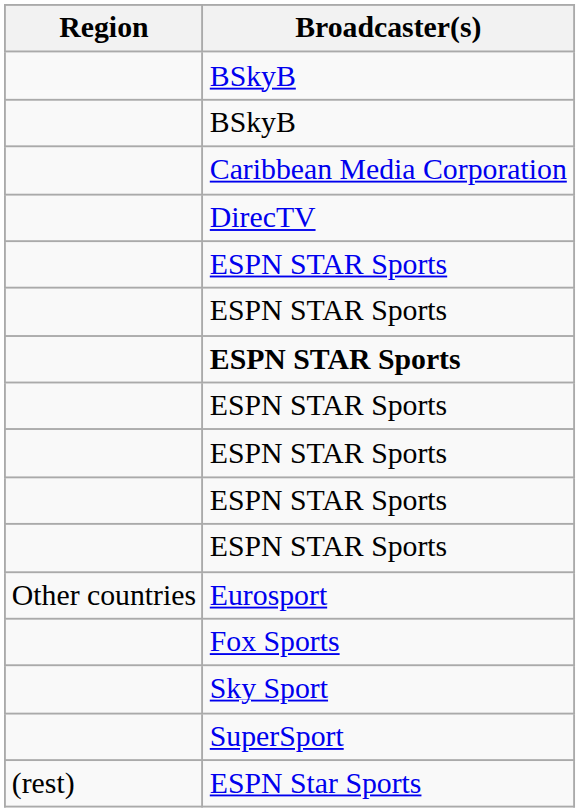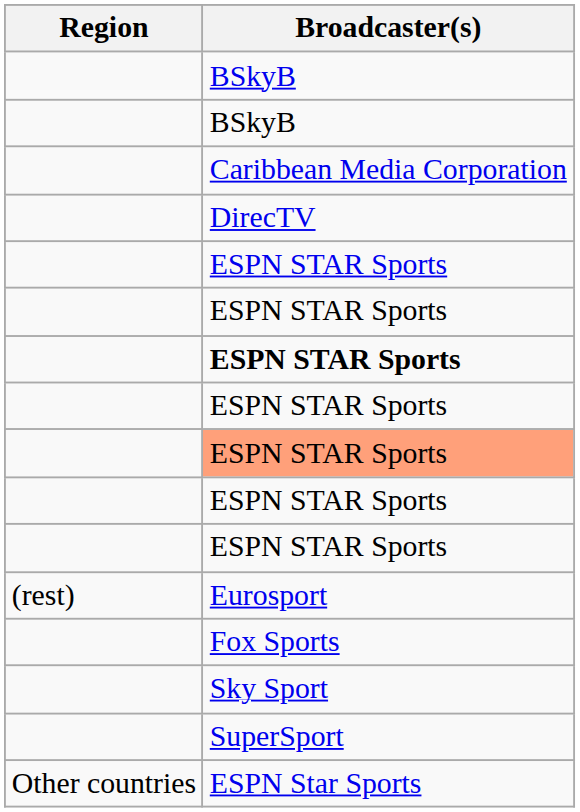row 10 | Broadcaster(s): no background -> lightsalmon background
row 13 | Region: Other countries -> (rest)
row 17 | Region: (rest) -> Other countries
